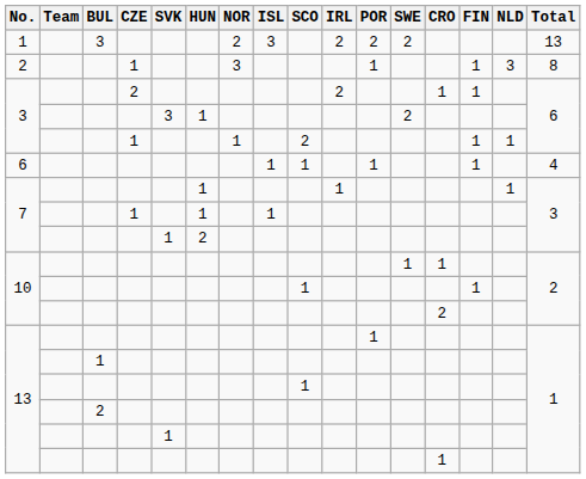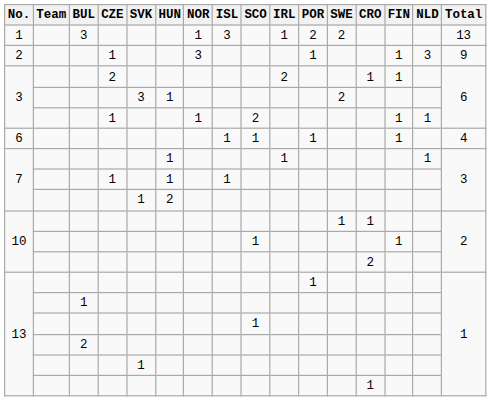row 2 | NOR: 2 -> 1
row 2 | IRL: 2 -> 1
row 3 | Total: 8 -> 9
